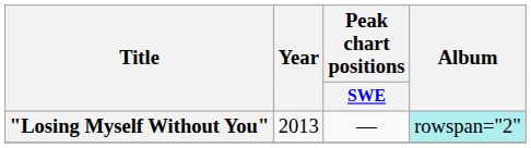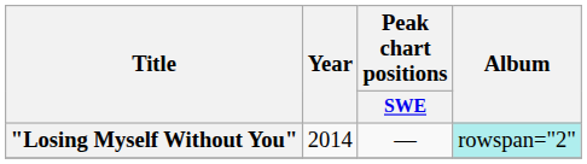"Losing Myself Without You" | Year: 2013 -> 2014
